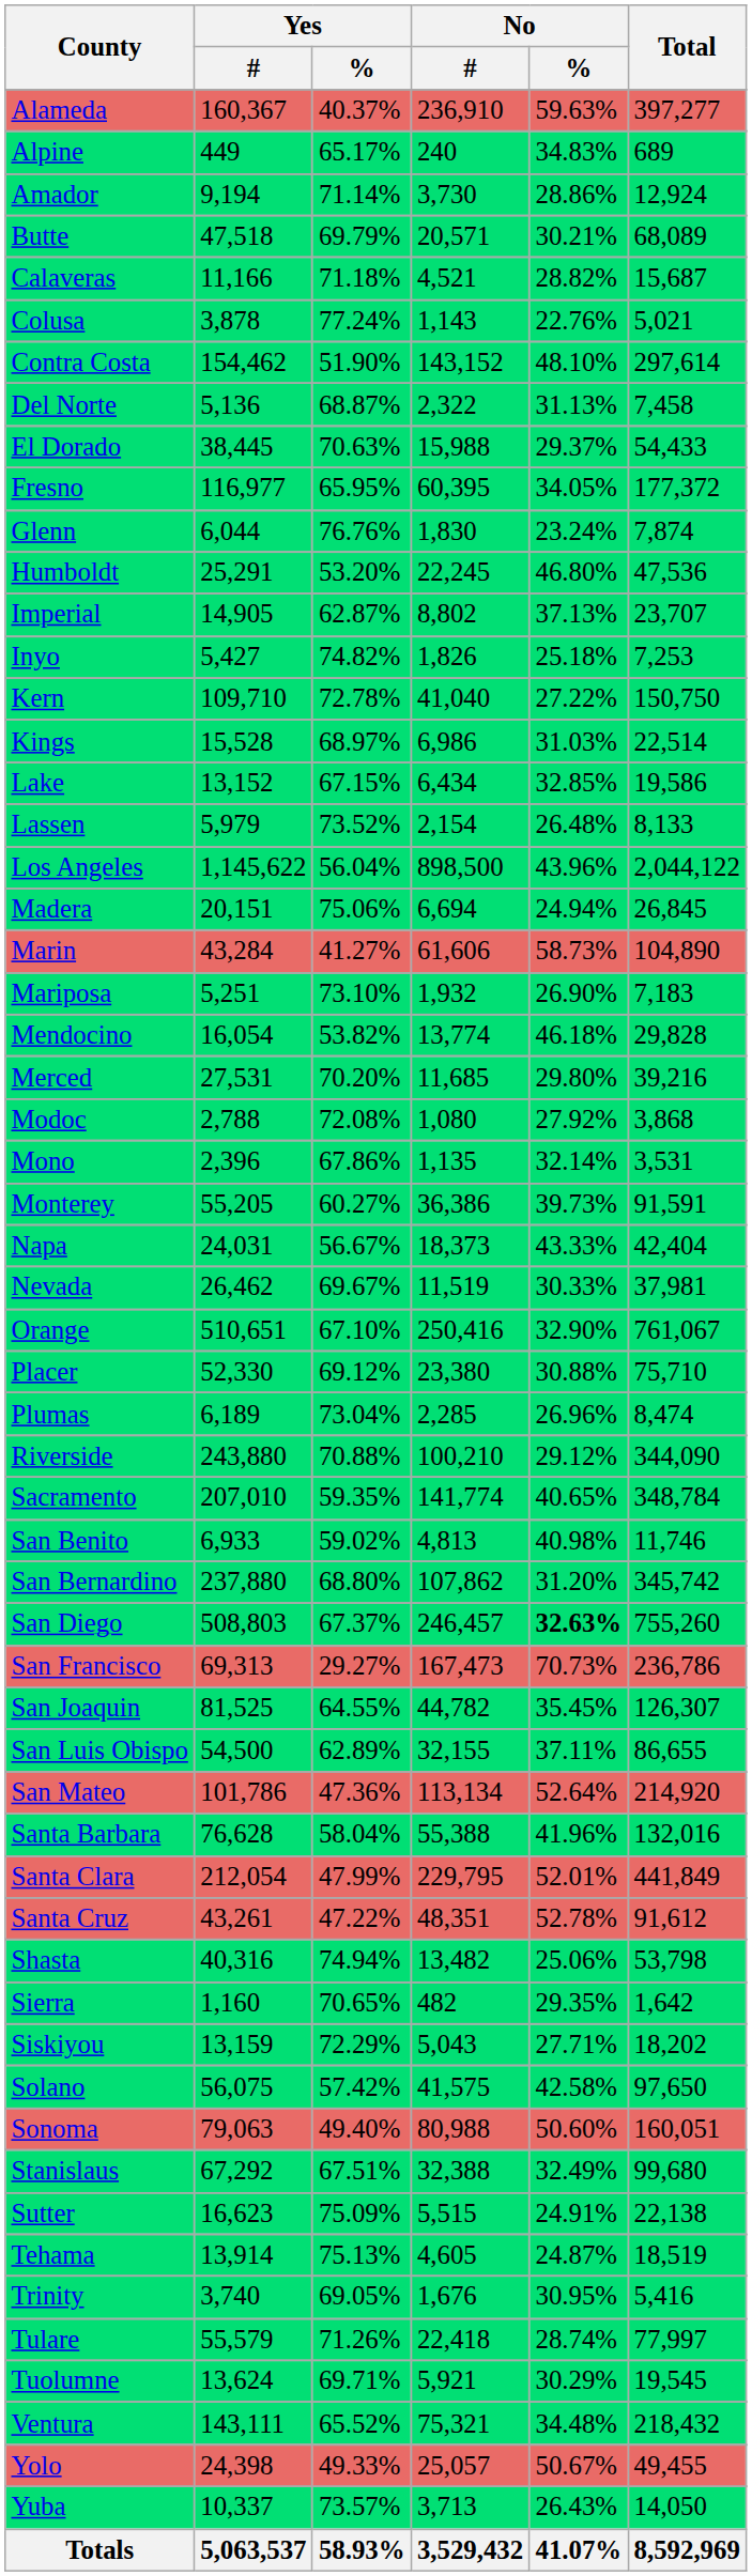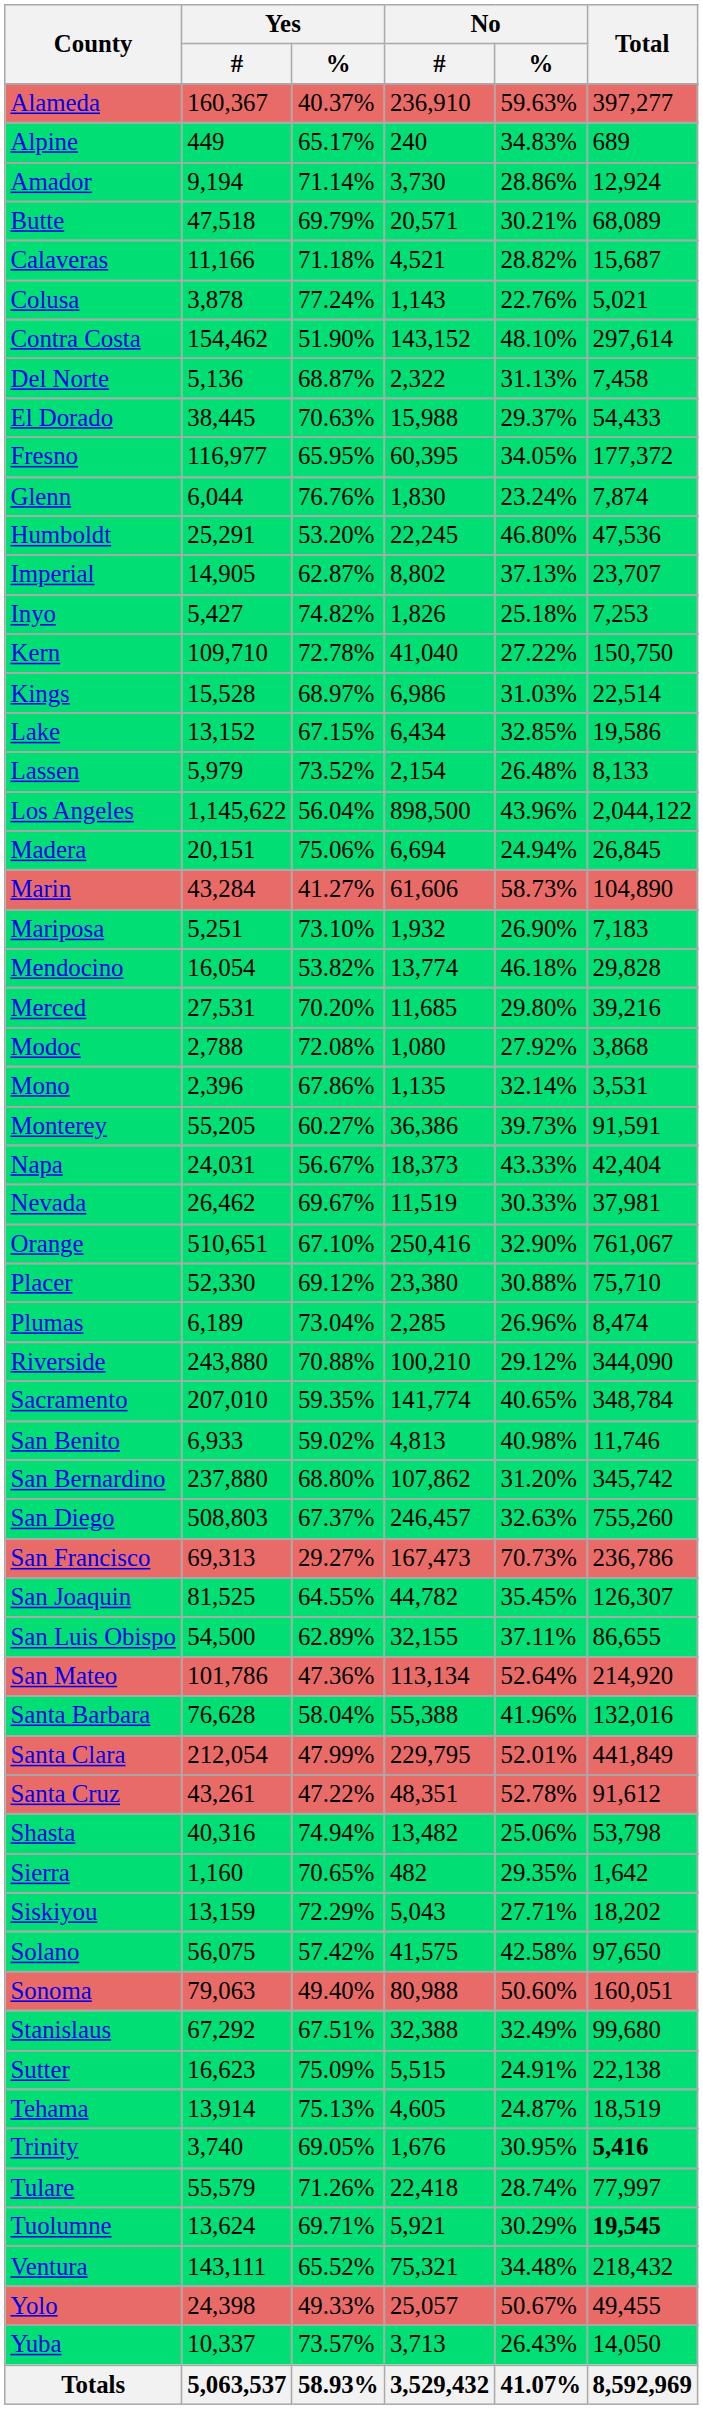San Diego | No / %: bold -> normal
Trinity | Total: normal -> bold
Tuolumne | Total: normal -> bold
